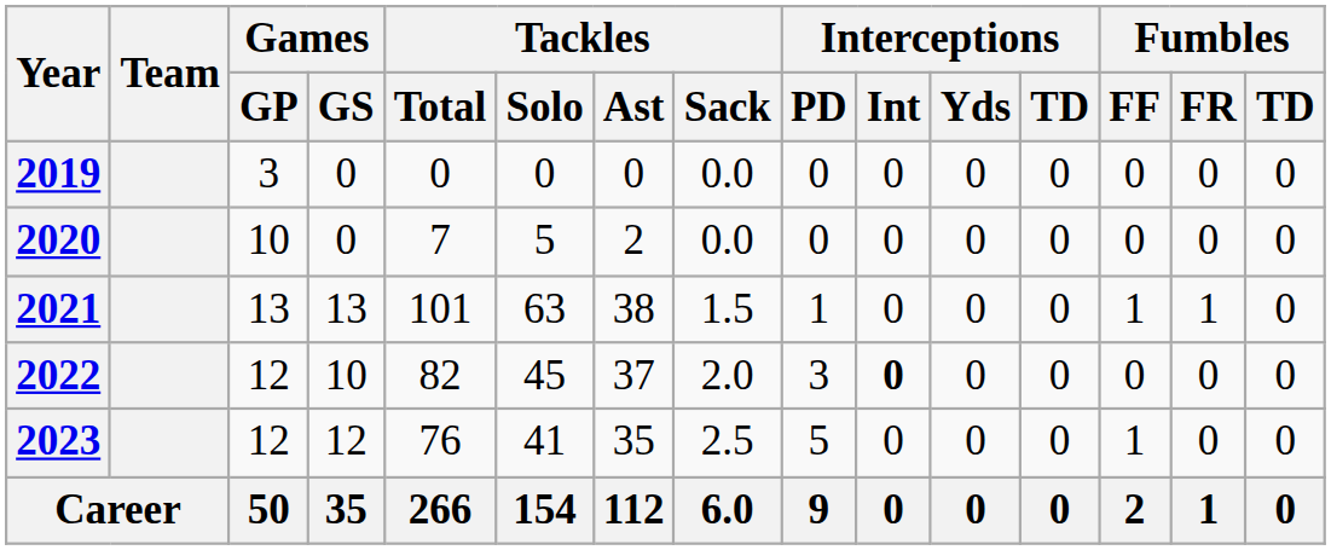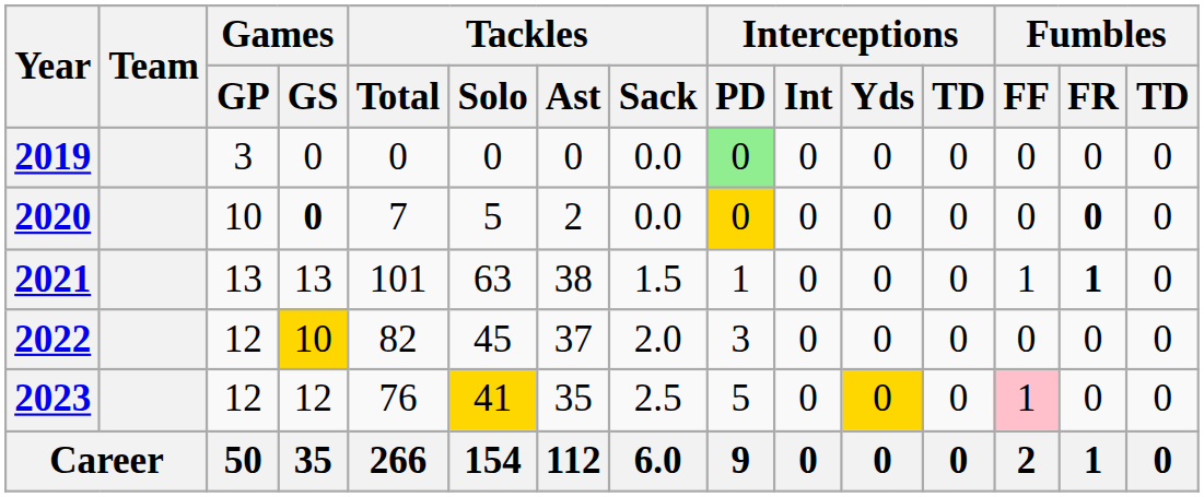2019 | Interceptions / PD: no background -> lightgreen background
2020 | Games / GS: normal -> bold
2020 | Interceptions / PD: no background -> gold background
2020 | Fumbles / FR: normal -> bold
2021 | Fumbles / FR: normal -> bold
2022 | Games / GS: no background -> gold background
2022 | Interceptions / Int: bold -> normal
2023 | Tackles / Solo: no background -> gold background
2023 | Interceptions / Yds: no background -> gold background
2023 | Fumbles / FF: no background -> pink background
